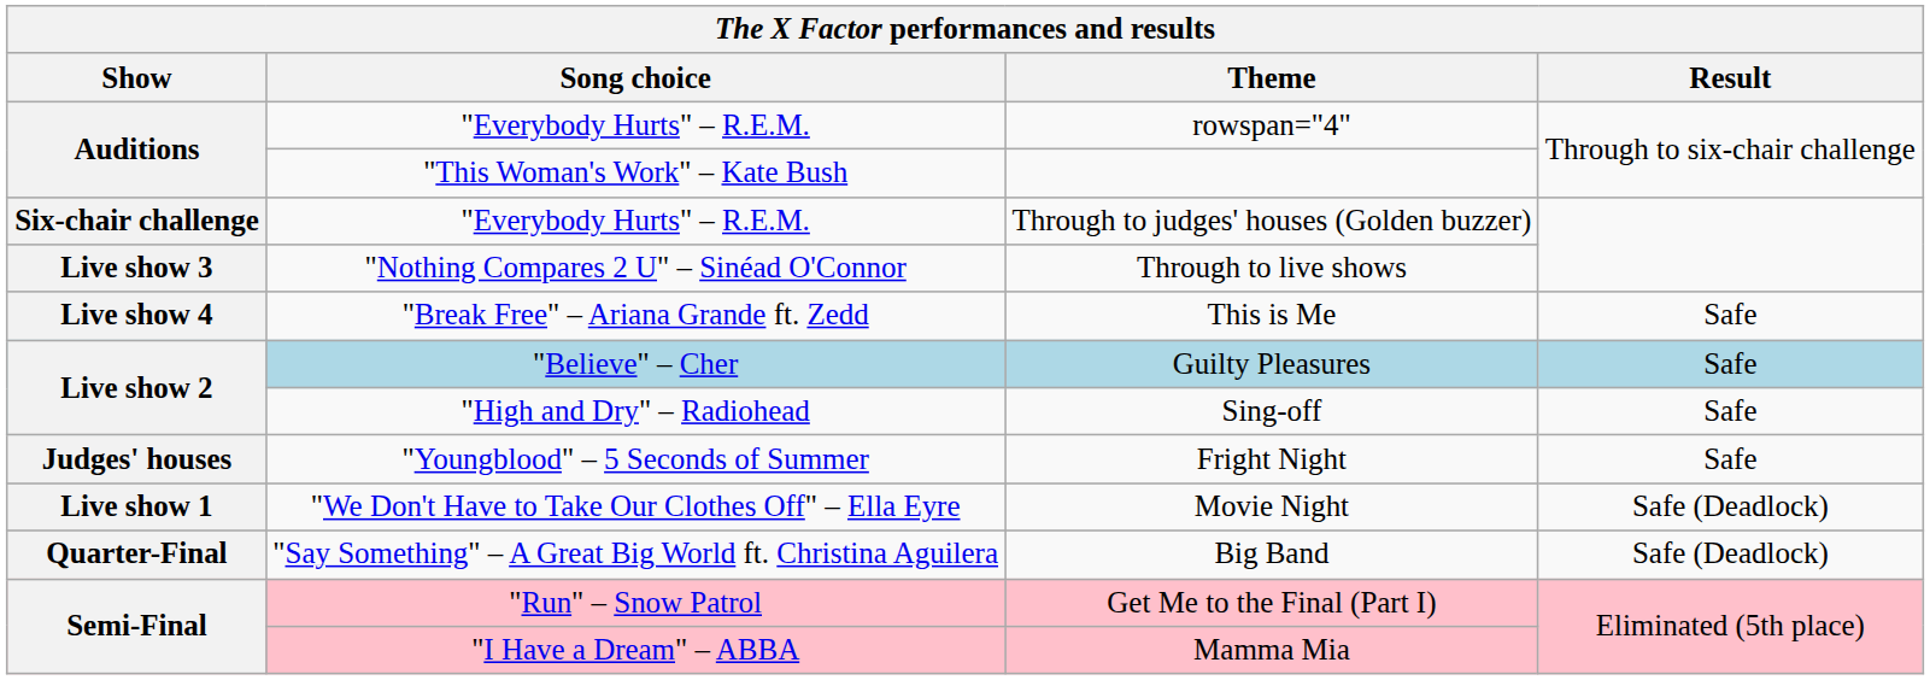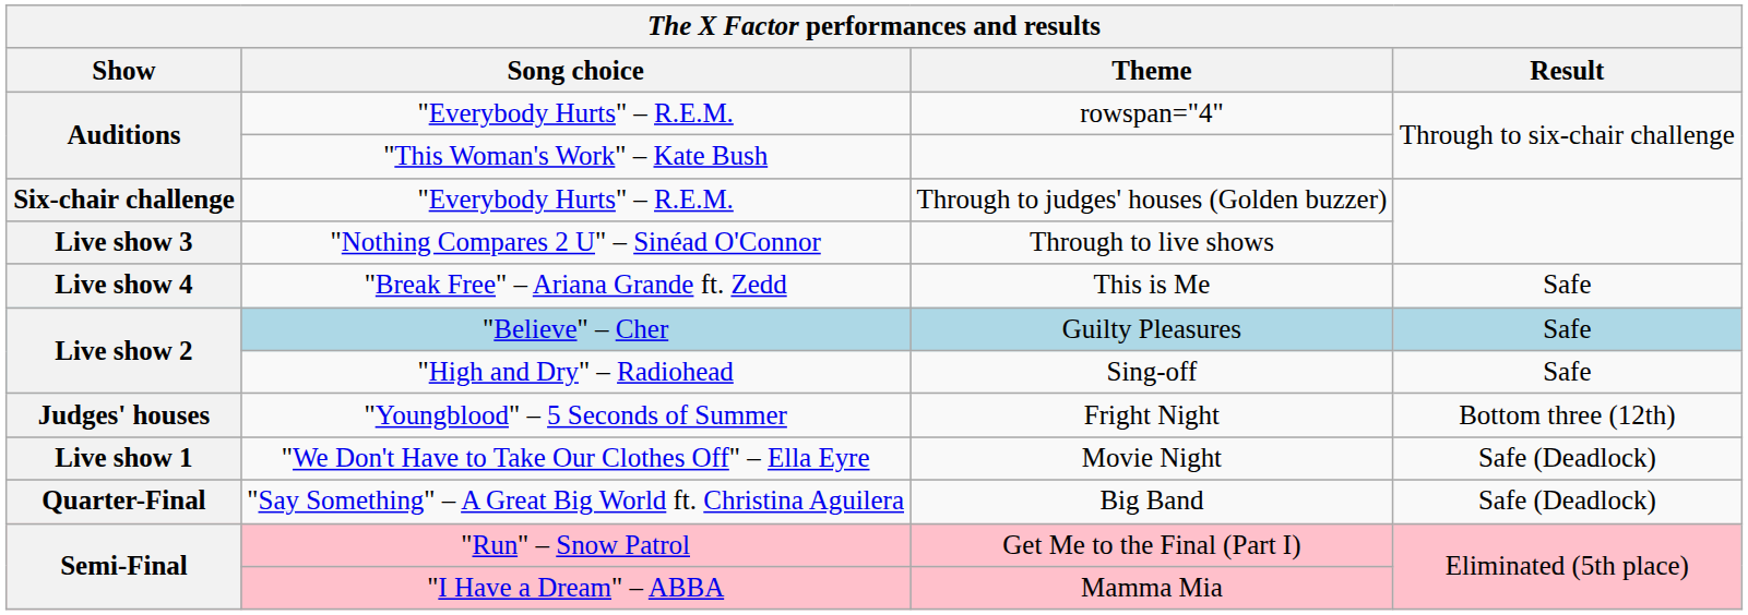Fright Night | Result: Safe -> Bottom three (12th)
